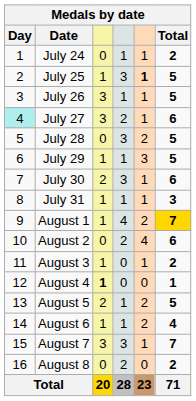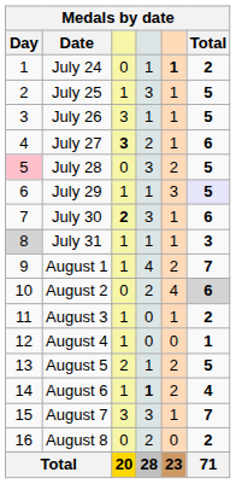July 24 | column 5: normal -> bold
July 25 | column 5: bold -> normal
July 27 | Day: paleturquoise background -> no background
July 27 | column 3: normal -> bold
July 28 | Day: no background -> pink background
July 29 | Total: no background -> lavender background
July 30 | column 3: normal -> bold
July 31 | Day: no background -> lightgrey background
August 1 | Total: gold background -> no background
August 2 | Total: no background -> lightgrey background
August 4 | column 3: bold -> normal
August 6 | column 4: normal -> bold
